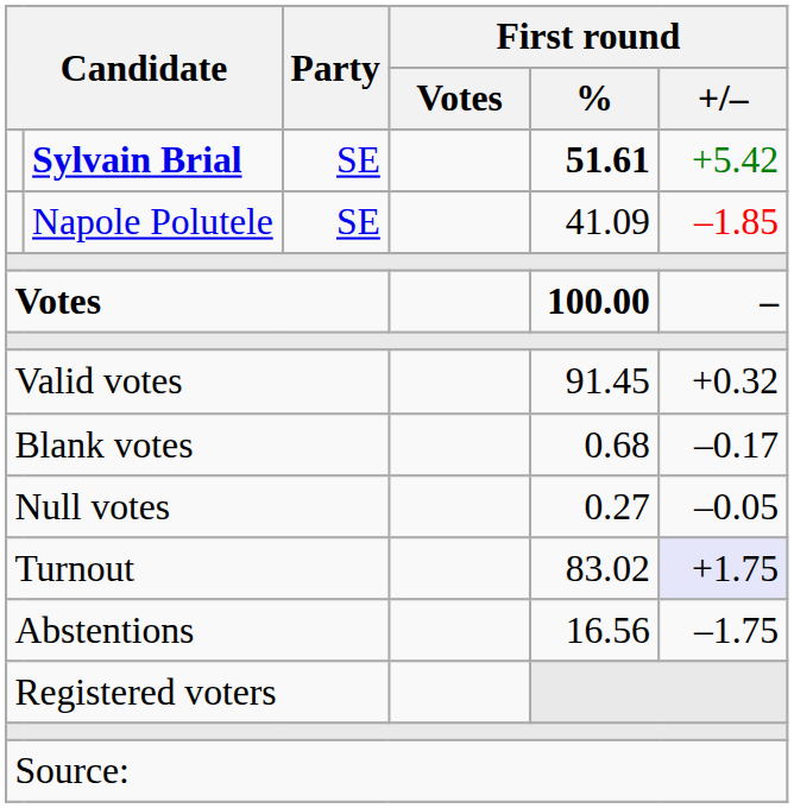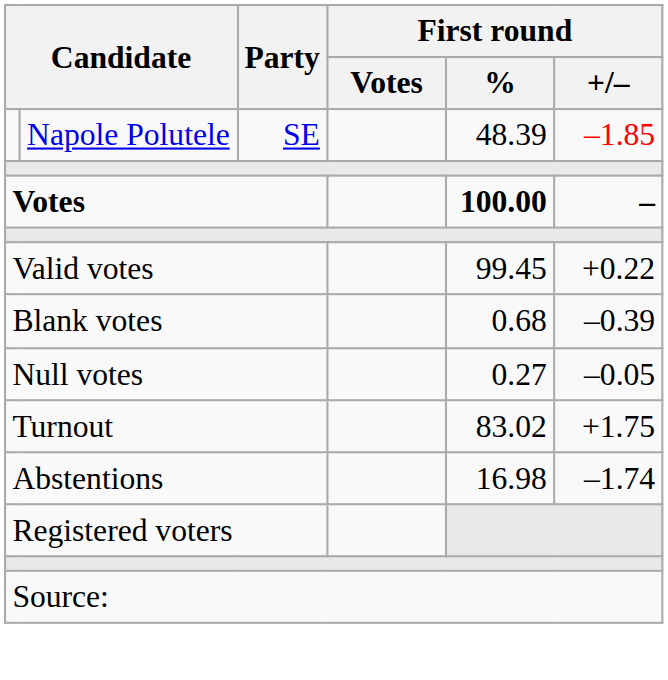- row: Sylvain Brial | SE | 51.61 | +5.42
Napole Polutele | First round / %: 41.09 -> 48.39
Valid votes | First round / %: 91.45 -> 99.45
Valid votes | First round / +/–: +0.32 -> +0.22
Blank votes | First round / +/–: –0.17 -> –0.39
Turnout | First round / +/–: lavender background -> no background
Abstentions | First round / %: 16.56 -> 16.98
Abstentions | First round / +/–: –1.75 -> –1.74
